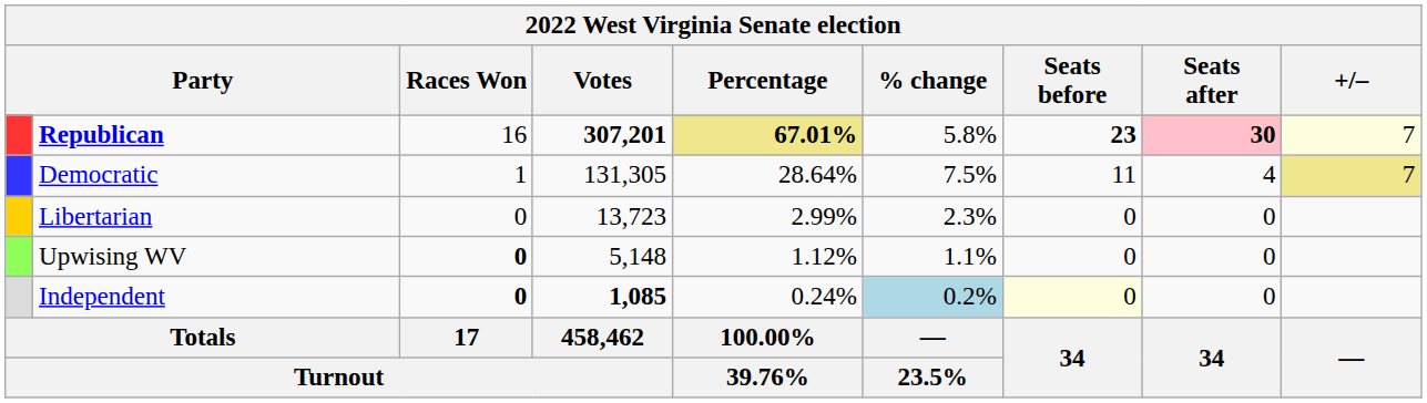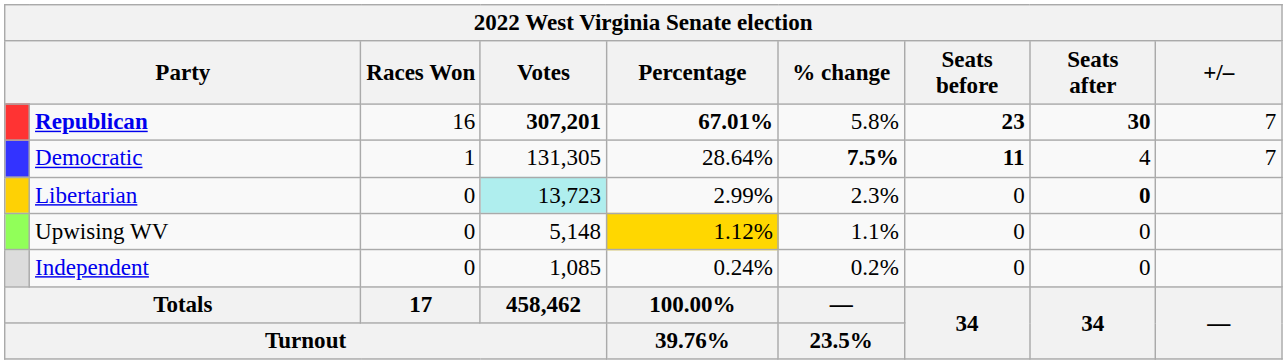Republican | Percentage: khaki background -> no background
Republican | Seats after: pink background -> no background
Republican | +/–: lightyellow background -> no background
Democratic | % change: normal -> bold
Democratic | Seats before: normal -> bold
Democratic | +/–: khaki background -> no background
Libertarian | Votes: no background -> paleturquoise background
Libertarian | Seats after: normal -> bold
Upwising WV | Races Won: bold -> normal
Upwising WV | Percentage: no background -> gold background
Independent | Races Won: bold -> normal
Independent | Votes: bold -> normal
Independent | % change: lightblue background -> no background
Independent | Seats before: lightyellow background -> no background
